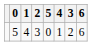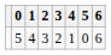columns swapped: 3 <-> 5
